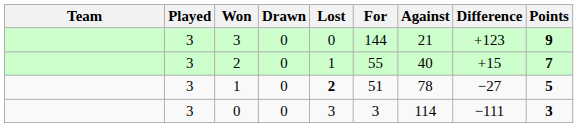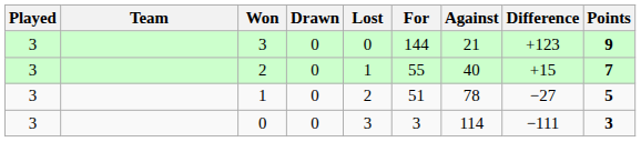columns swapped: Team <-> Played
row 4 | Lost: bold -> normal
